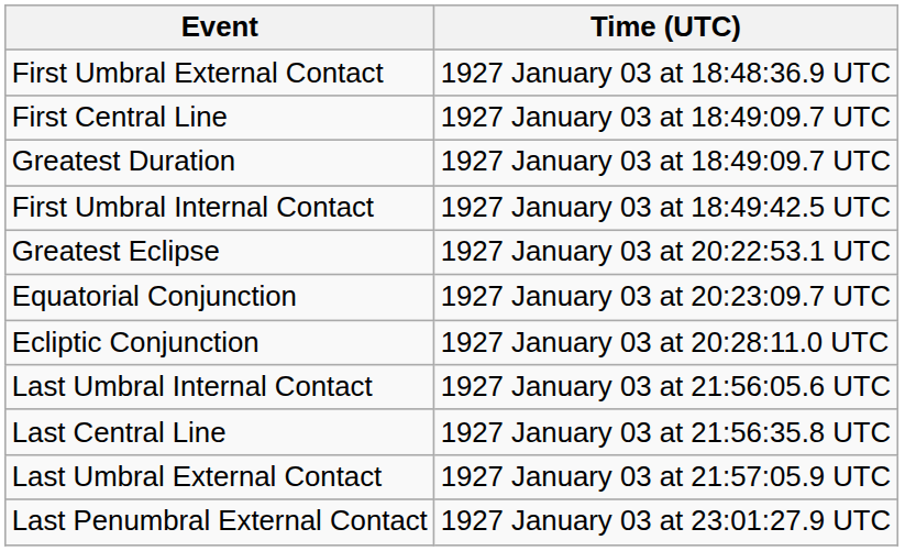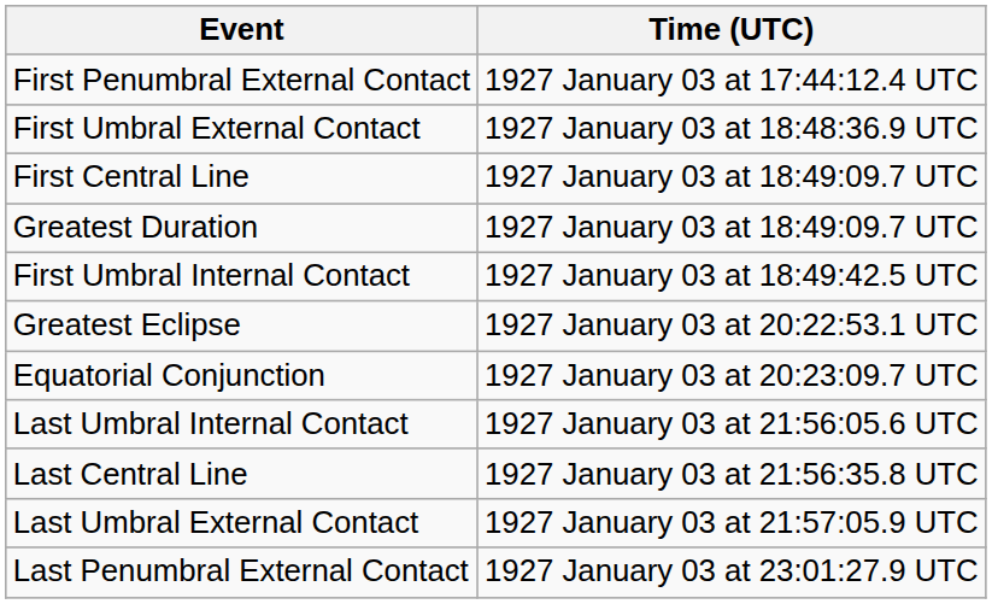+ row: First Penumbral External Contact | 1927 January 03 at 17:44:12.4 UTC
- row: Ecliptic Conjunction | 1927 January 03 at 20:28:11.0 UTC
